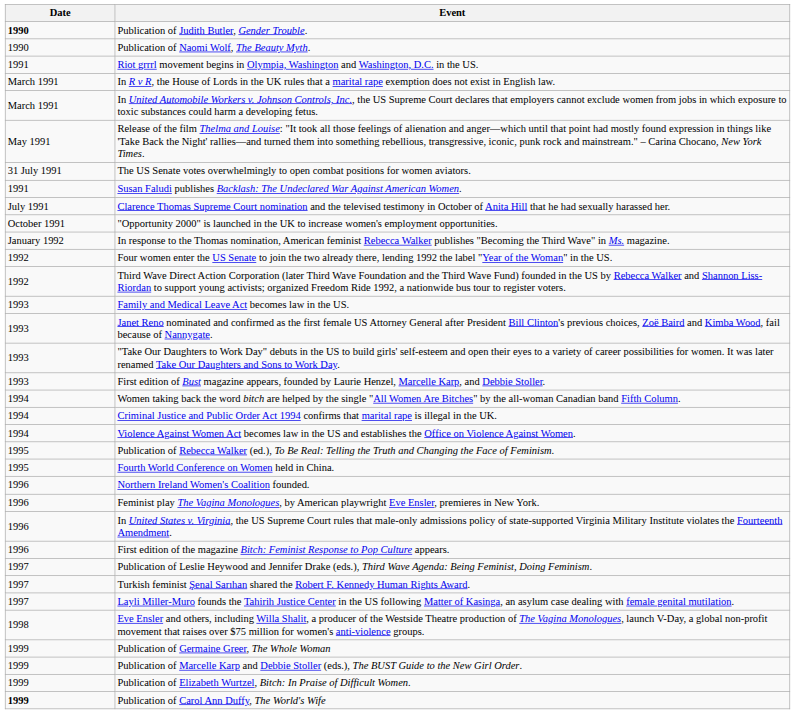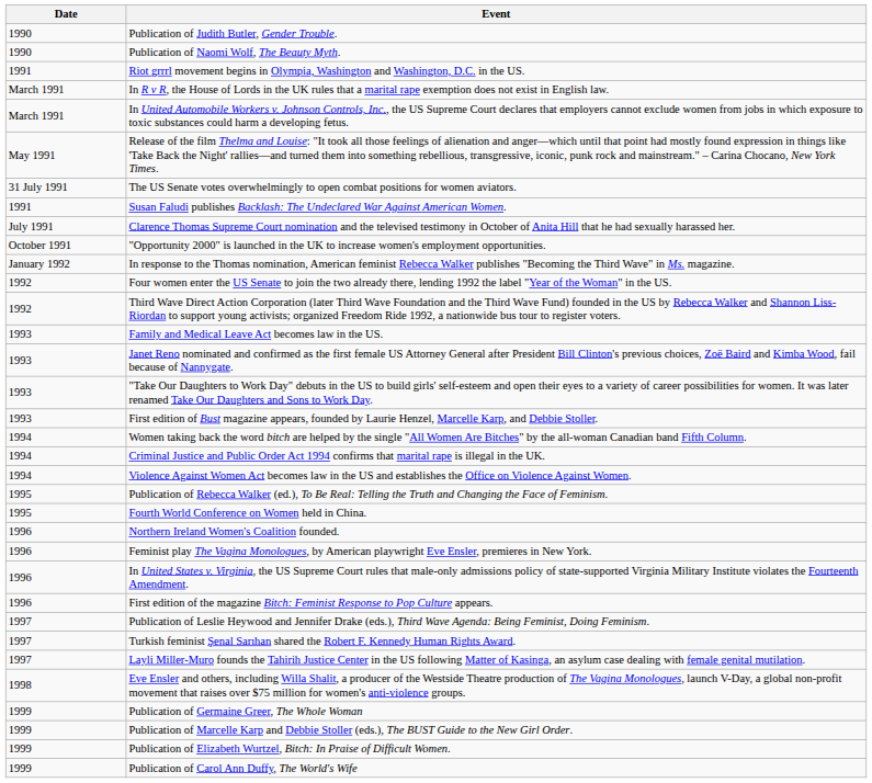Publication of Judith Butler, Gender Trouble. | Date: bold -> normal
Publication of Carol Ann Duffy, The World's Wife | Date: bold -> normal
